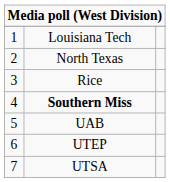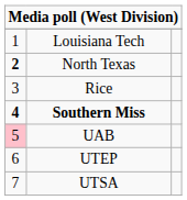North Texas | column 1: normal -> bold
Southern Miss | column 1: normal -> bold
UAB | column 1: no background -> pink background
